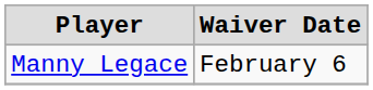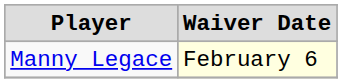Manny Legace | Waiver Date: no background -> lightyellow background
